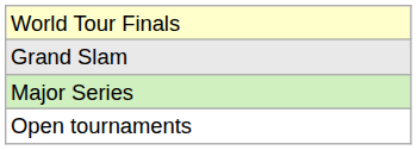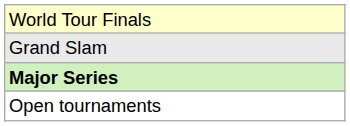row 3 | column 1: normal -> bold
